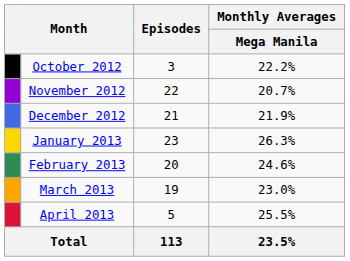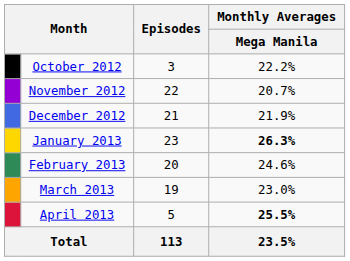January 2013 | Monthly Averages / Mega Manila: normal -> bold
April 2013 | Monthly Averages / Mega Manila: normal -> bold
